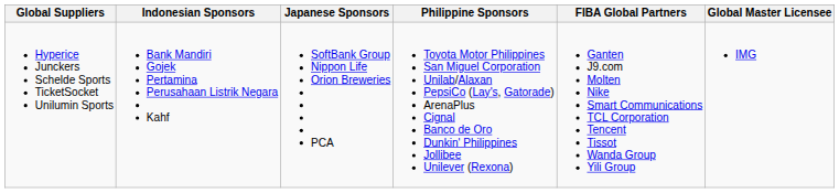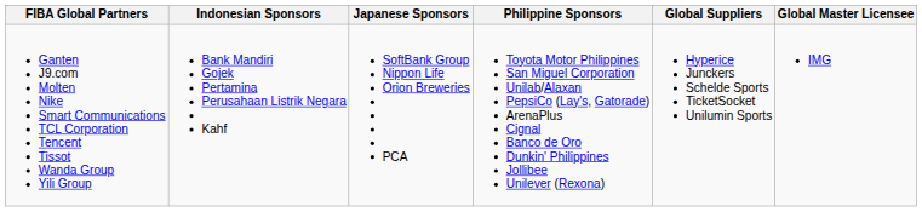columns swapped: FIBA Global Partners <-> Global Suppliers
